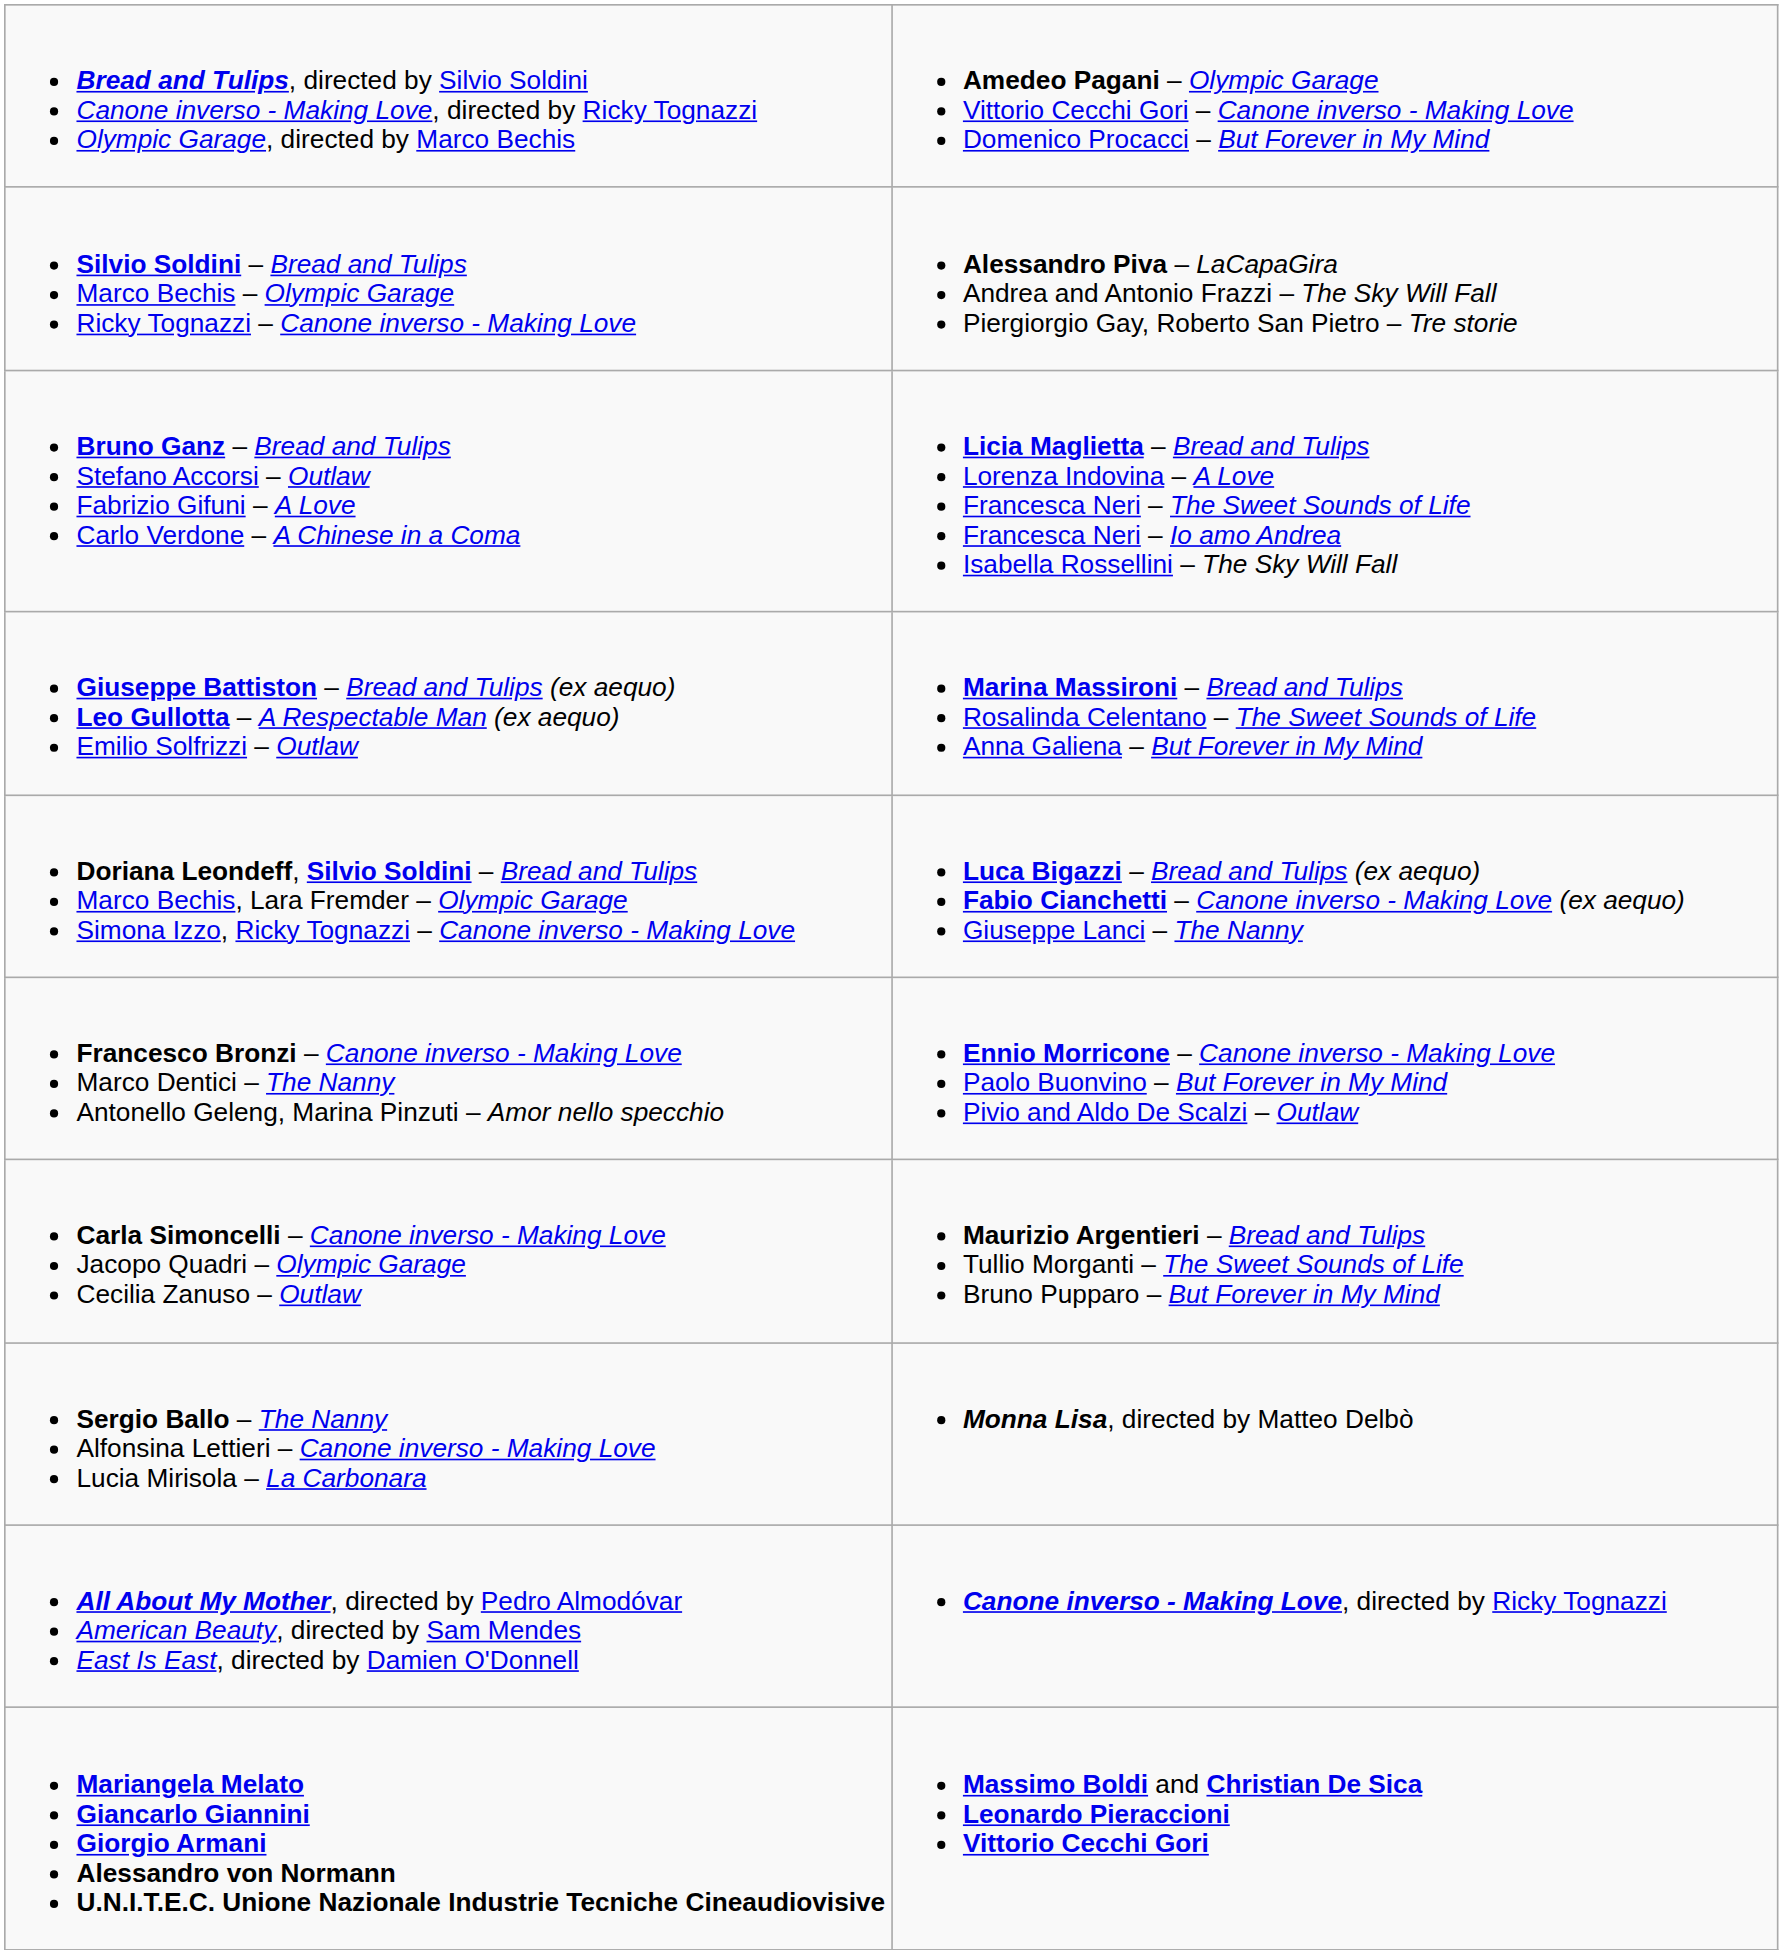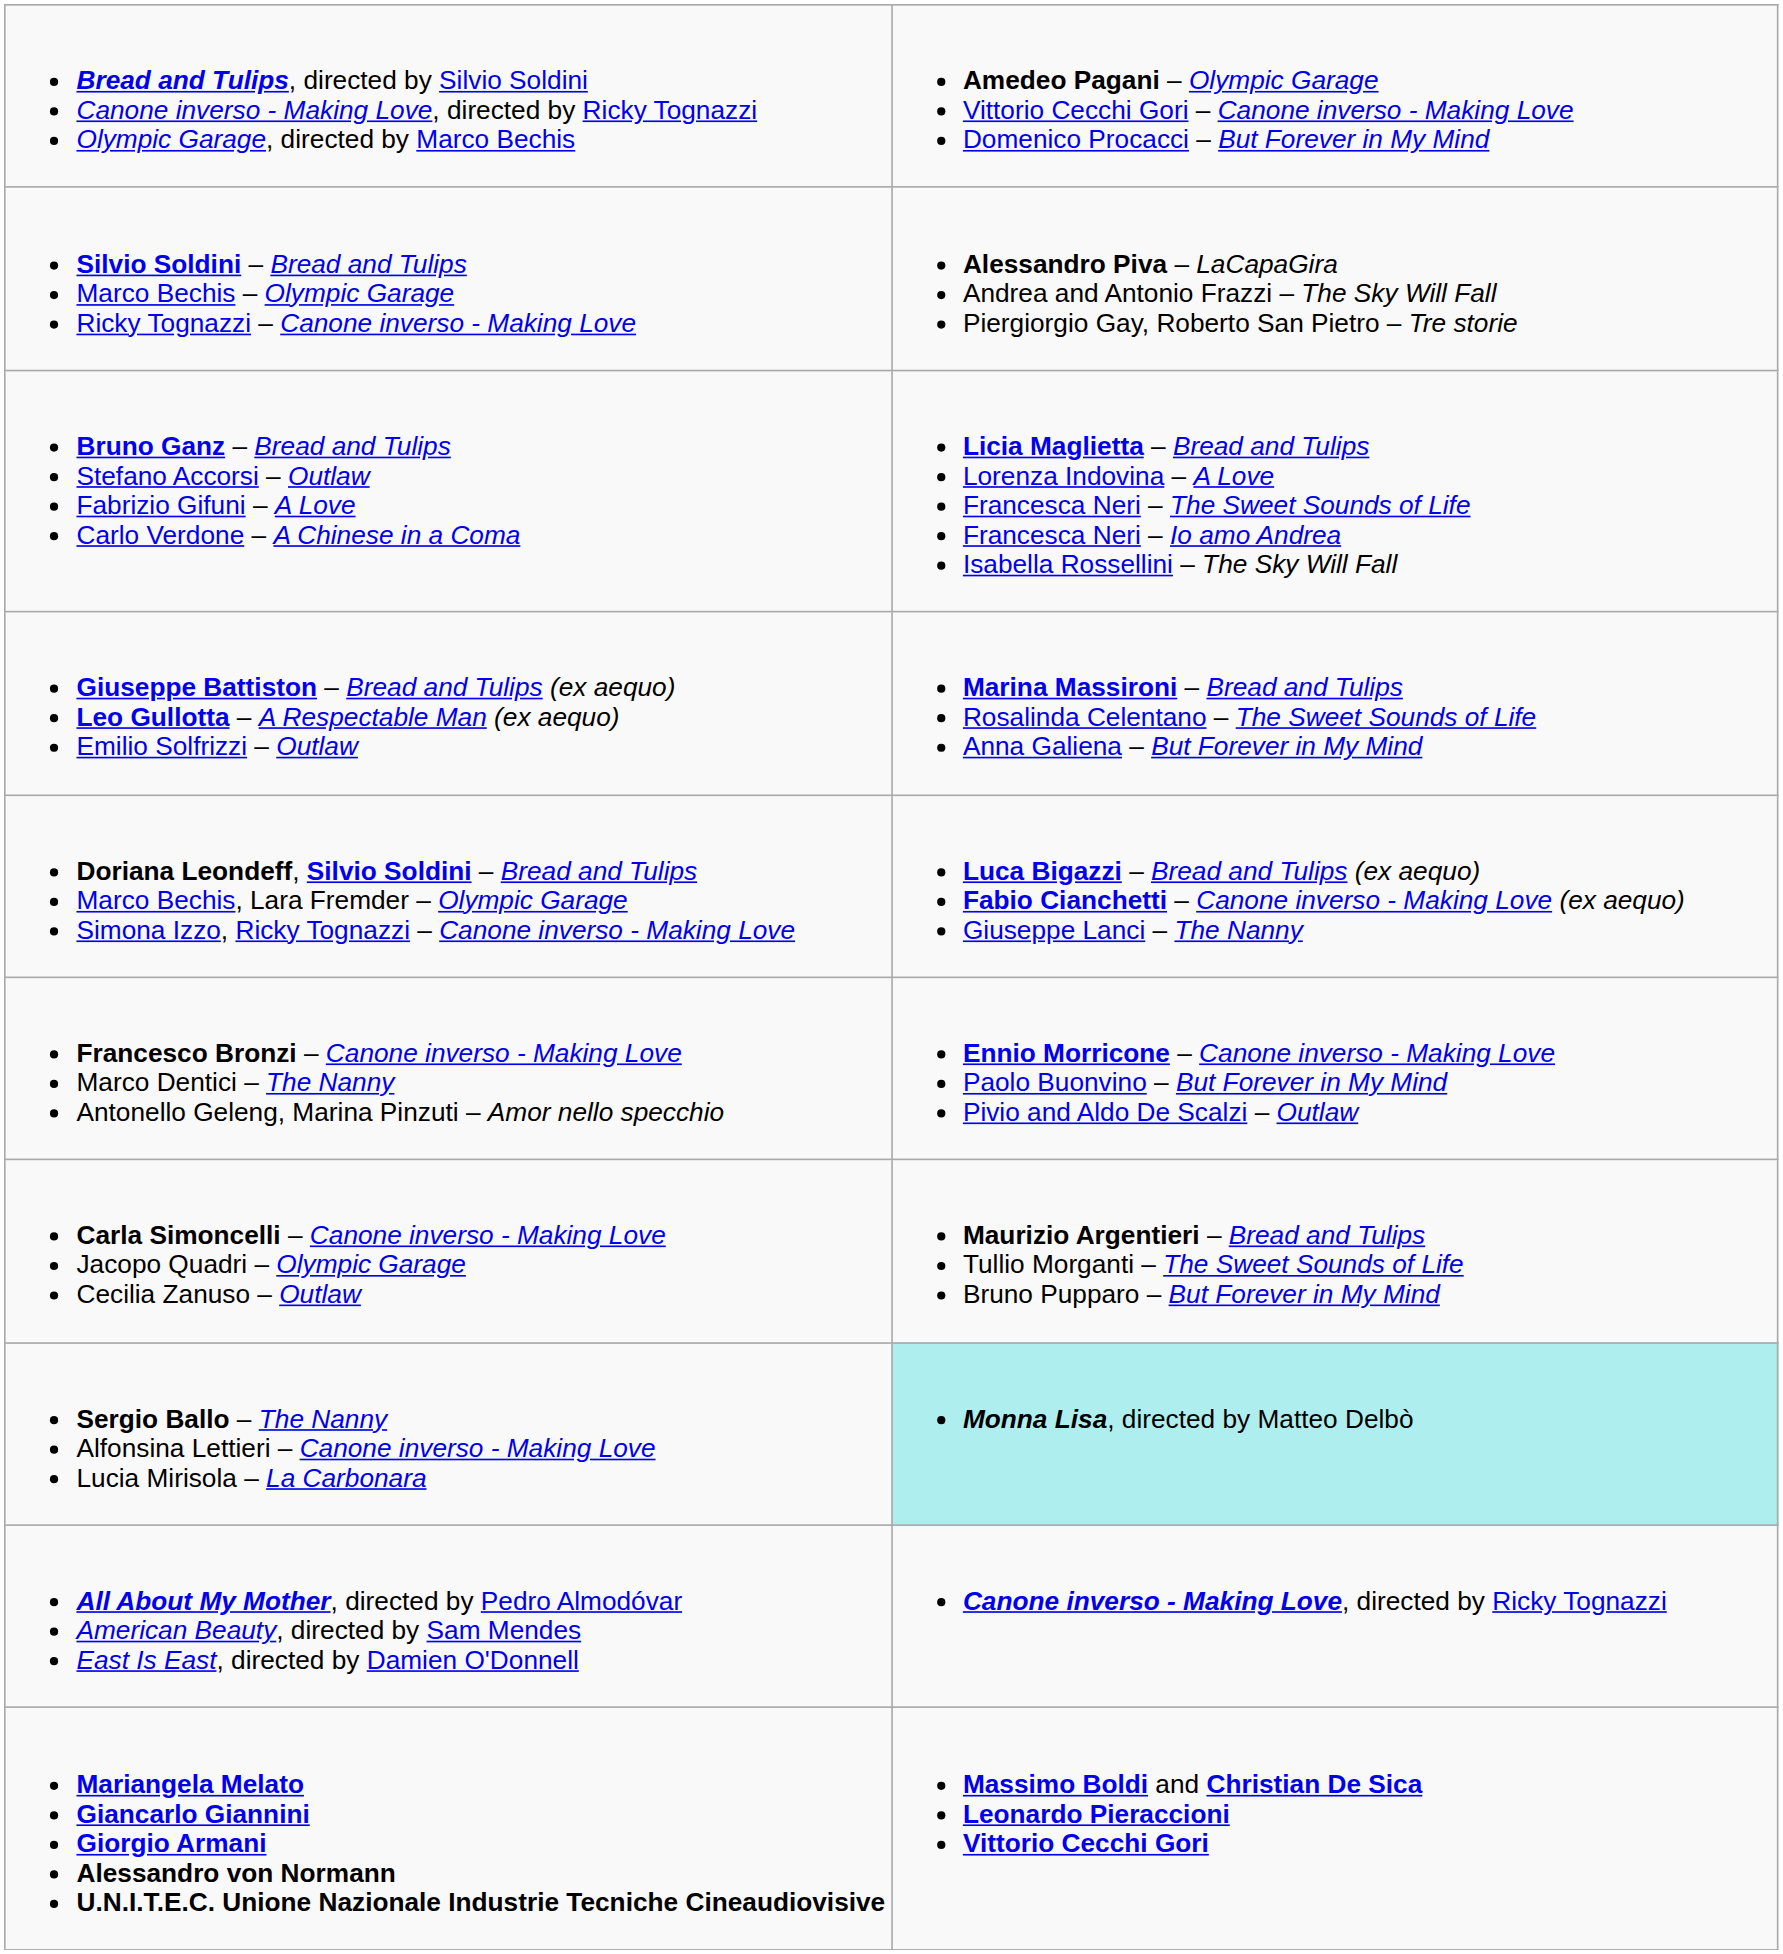row 8 | column 2: no background -> paleturquoise background
